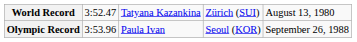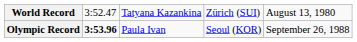Olympic Record | column 2: normal -> bold
